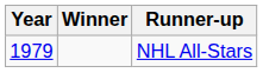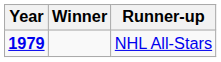row 2 | Year: normal -> bold
